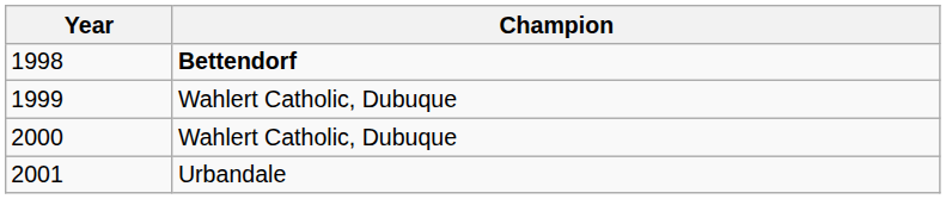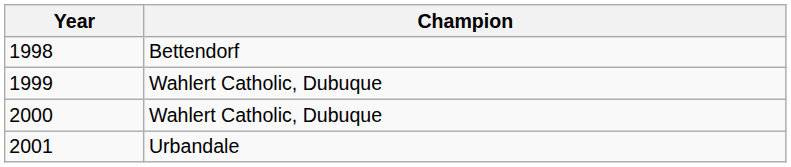1998 | Champion: bold -> normal
